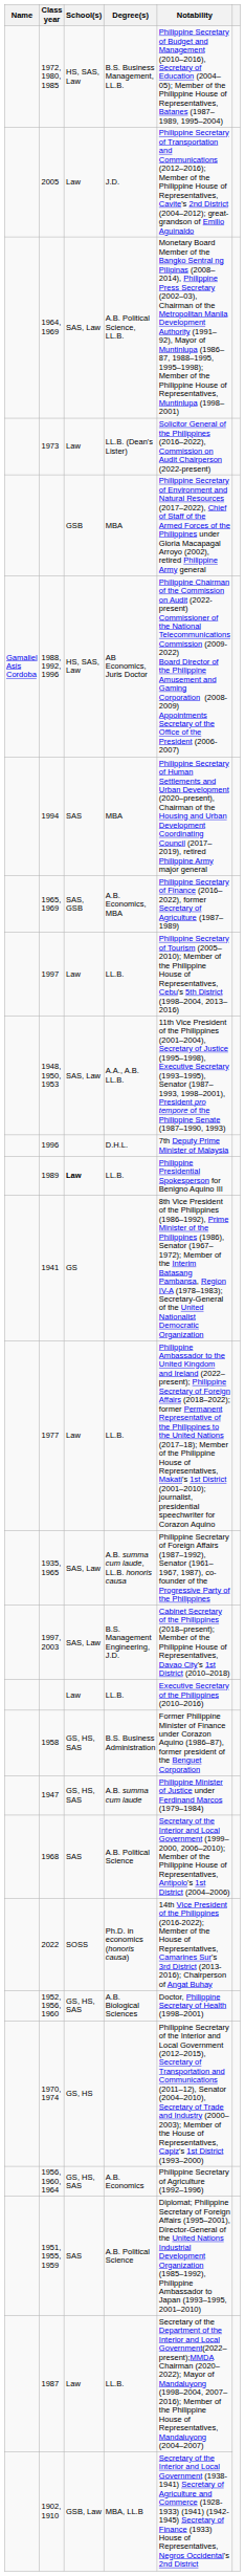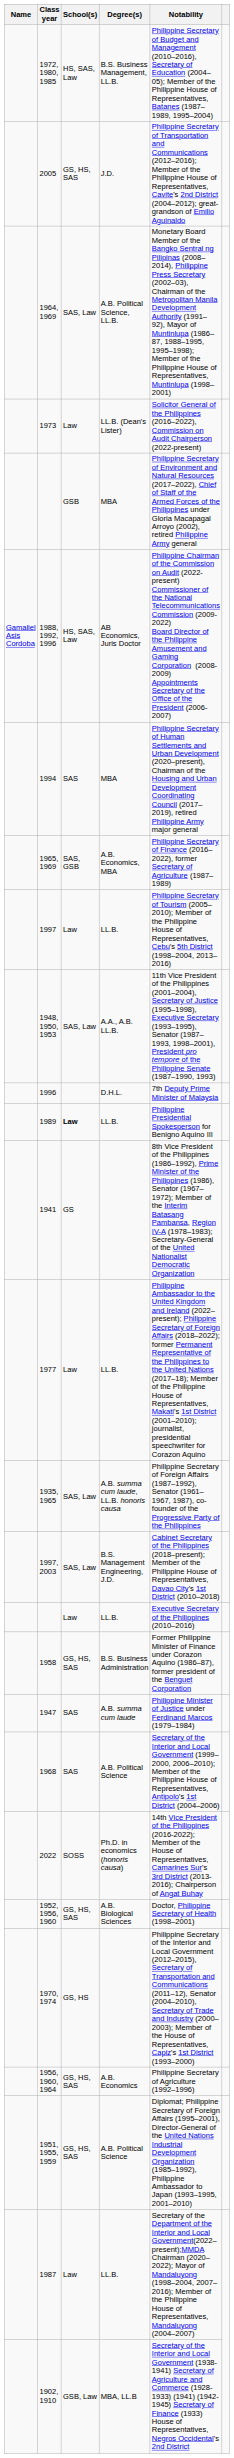2005 | School(s): Law -> GS, HS, SAS
1947 | School(s): GS, HS, SAS -> SAS
1951, 1955, 1959 | School(s): SAS -> GS, HS, SAS
